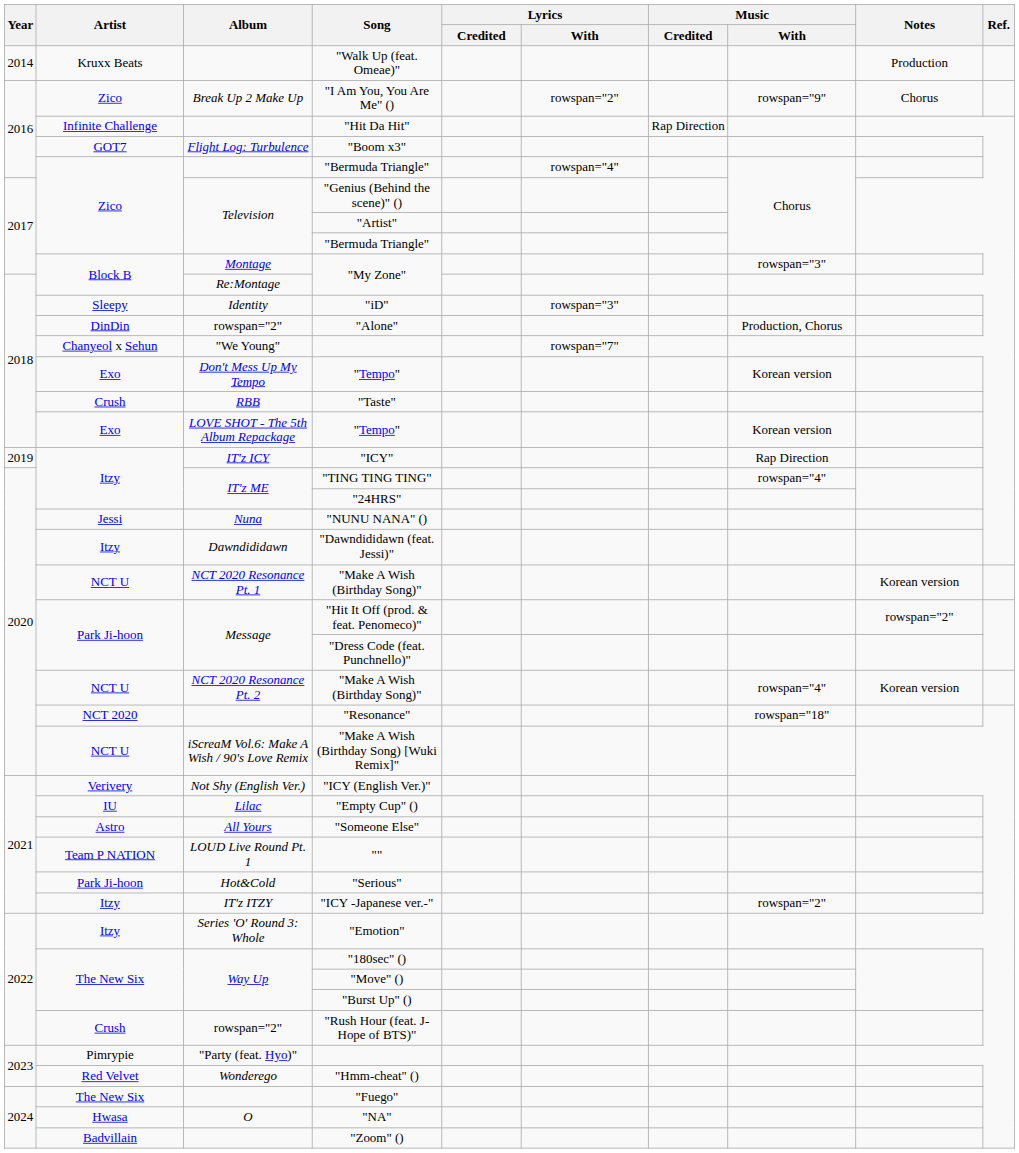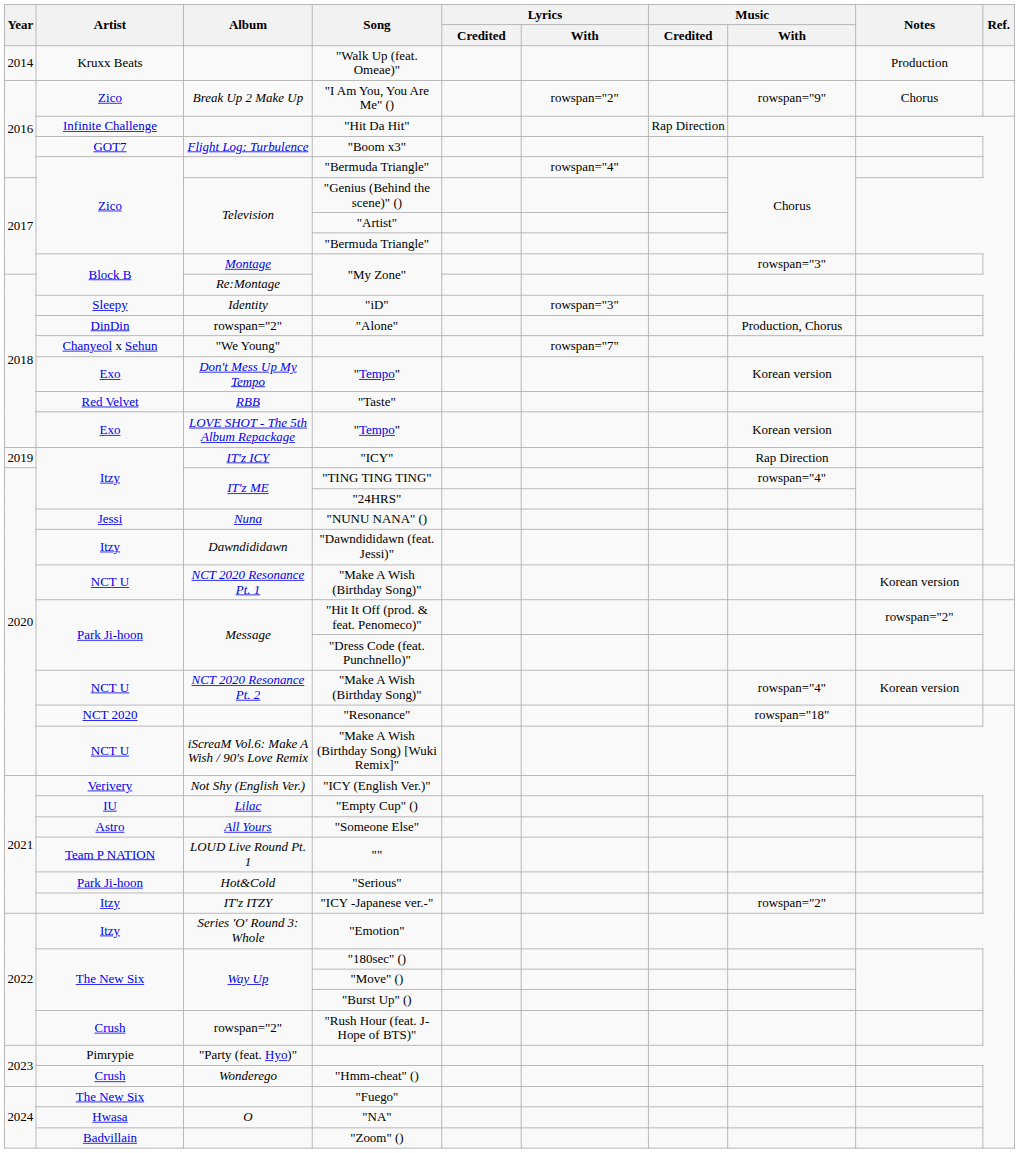"Taste" | Artist: Crush -> Red Velvet
"Hmm-cheat" () | Artist: Red Velvet -> Crush
